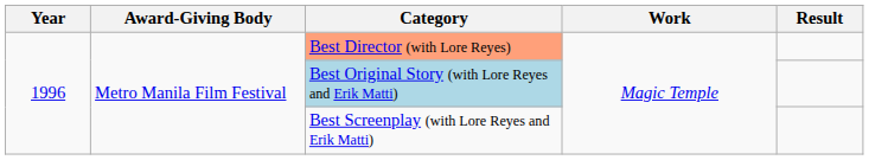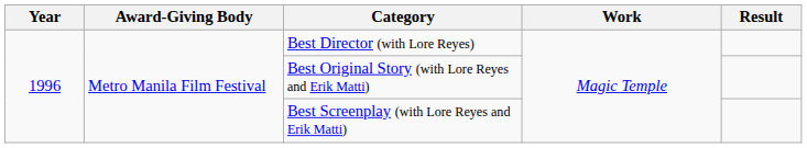Best Director (with Lore Reyes) | Category: lightsalmon background -> no background
Best Original Story (with Lore Reyes and Erik Matti) | Category: lightblue background -> no background
